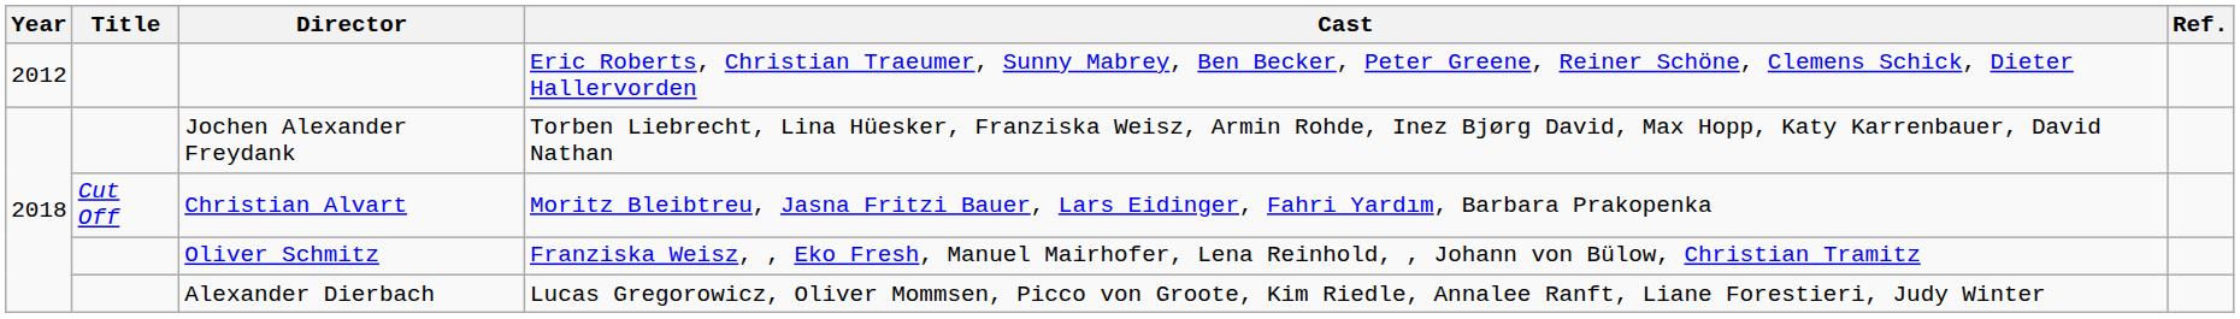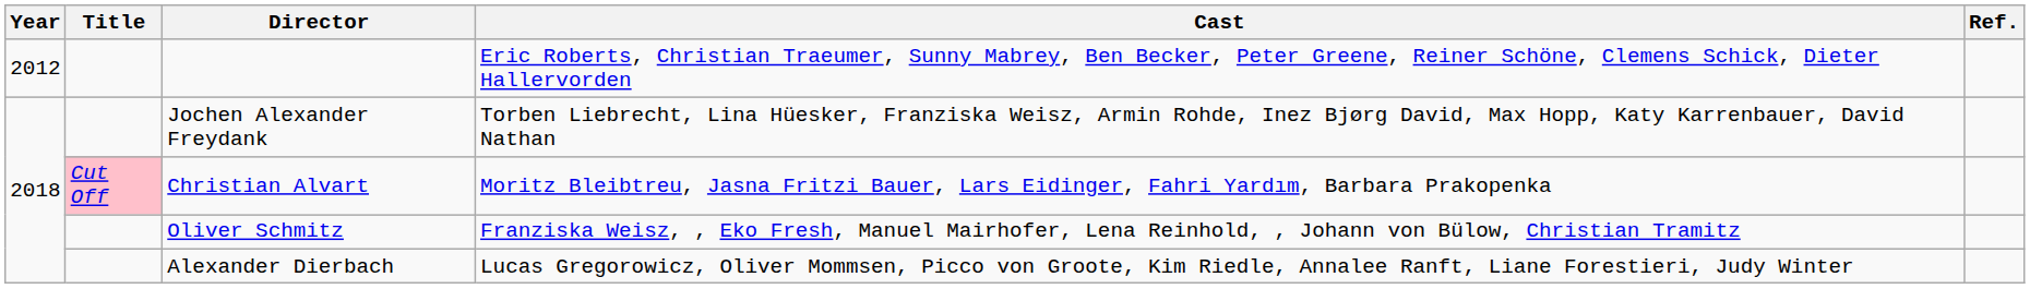Christian Alvart | Title: no background -> pink background
